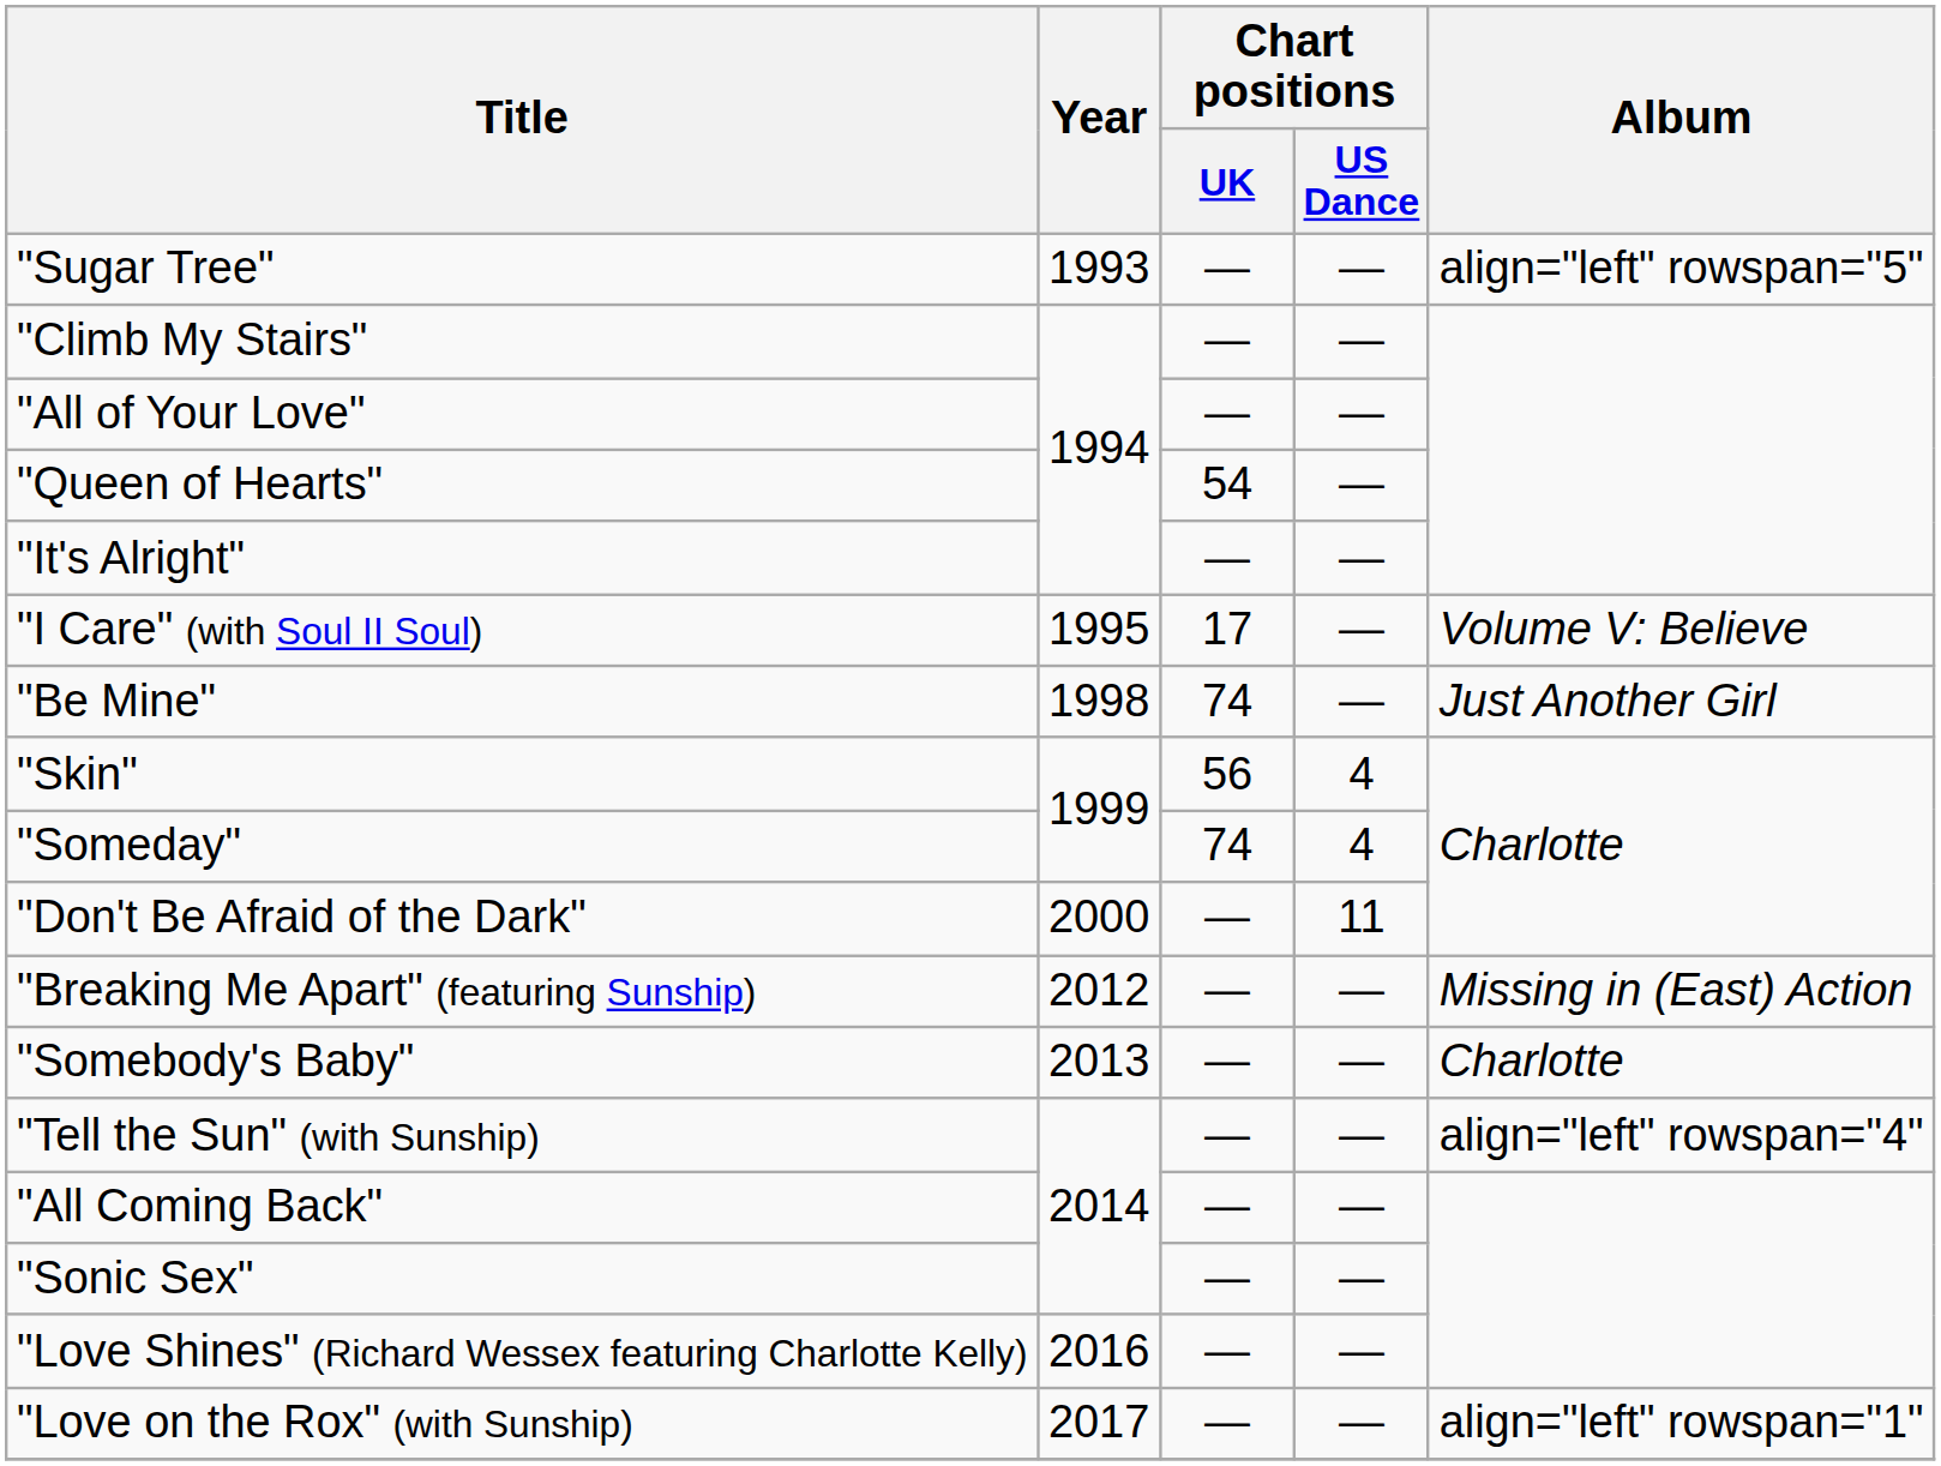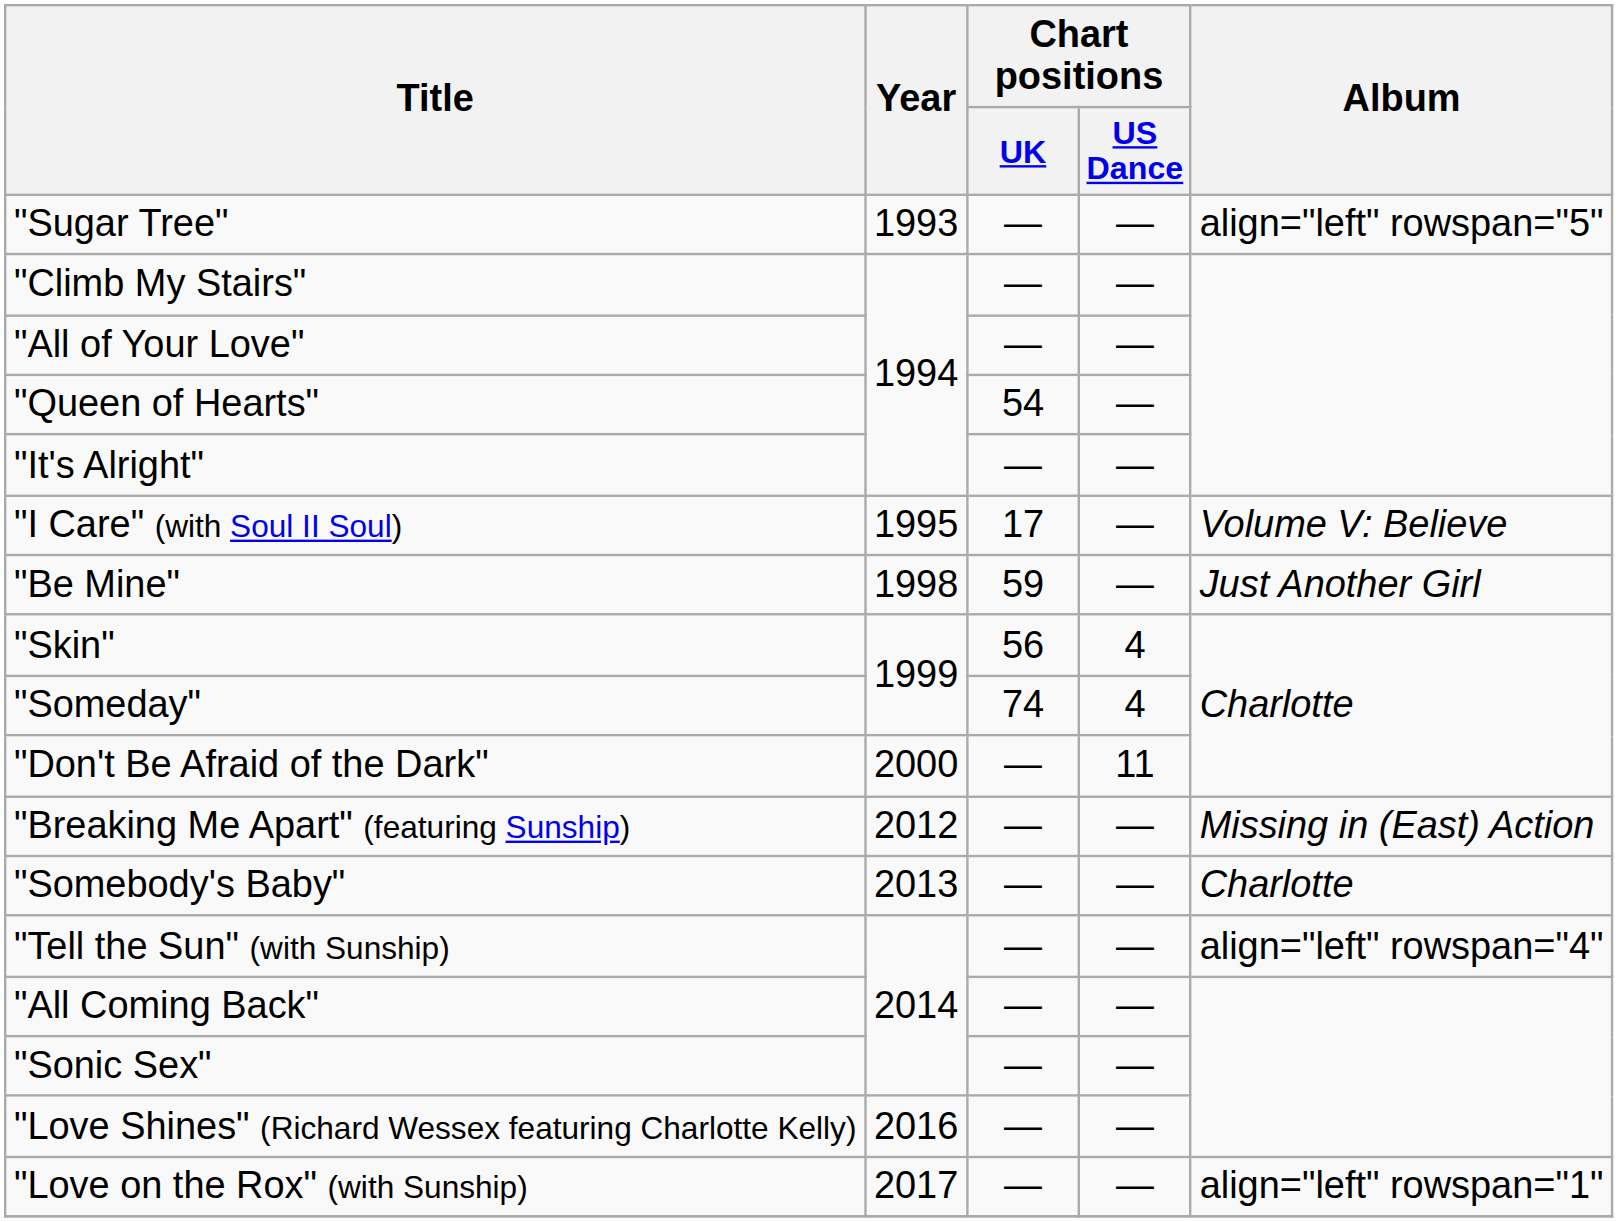"Be Mine" | Chart positions / UK: 74 -> 59
